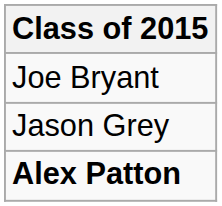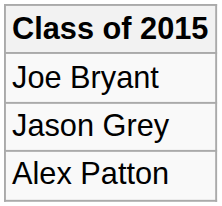row 4 | column 1: bold -> normal
